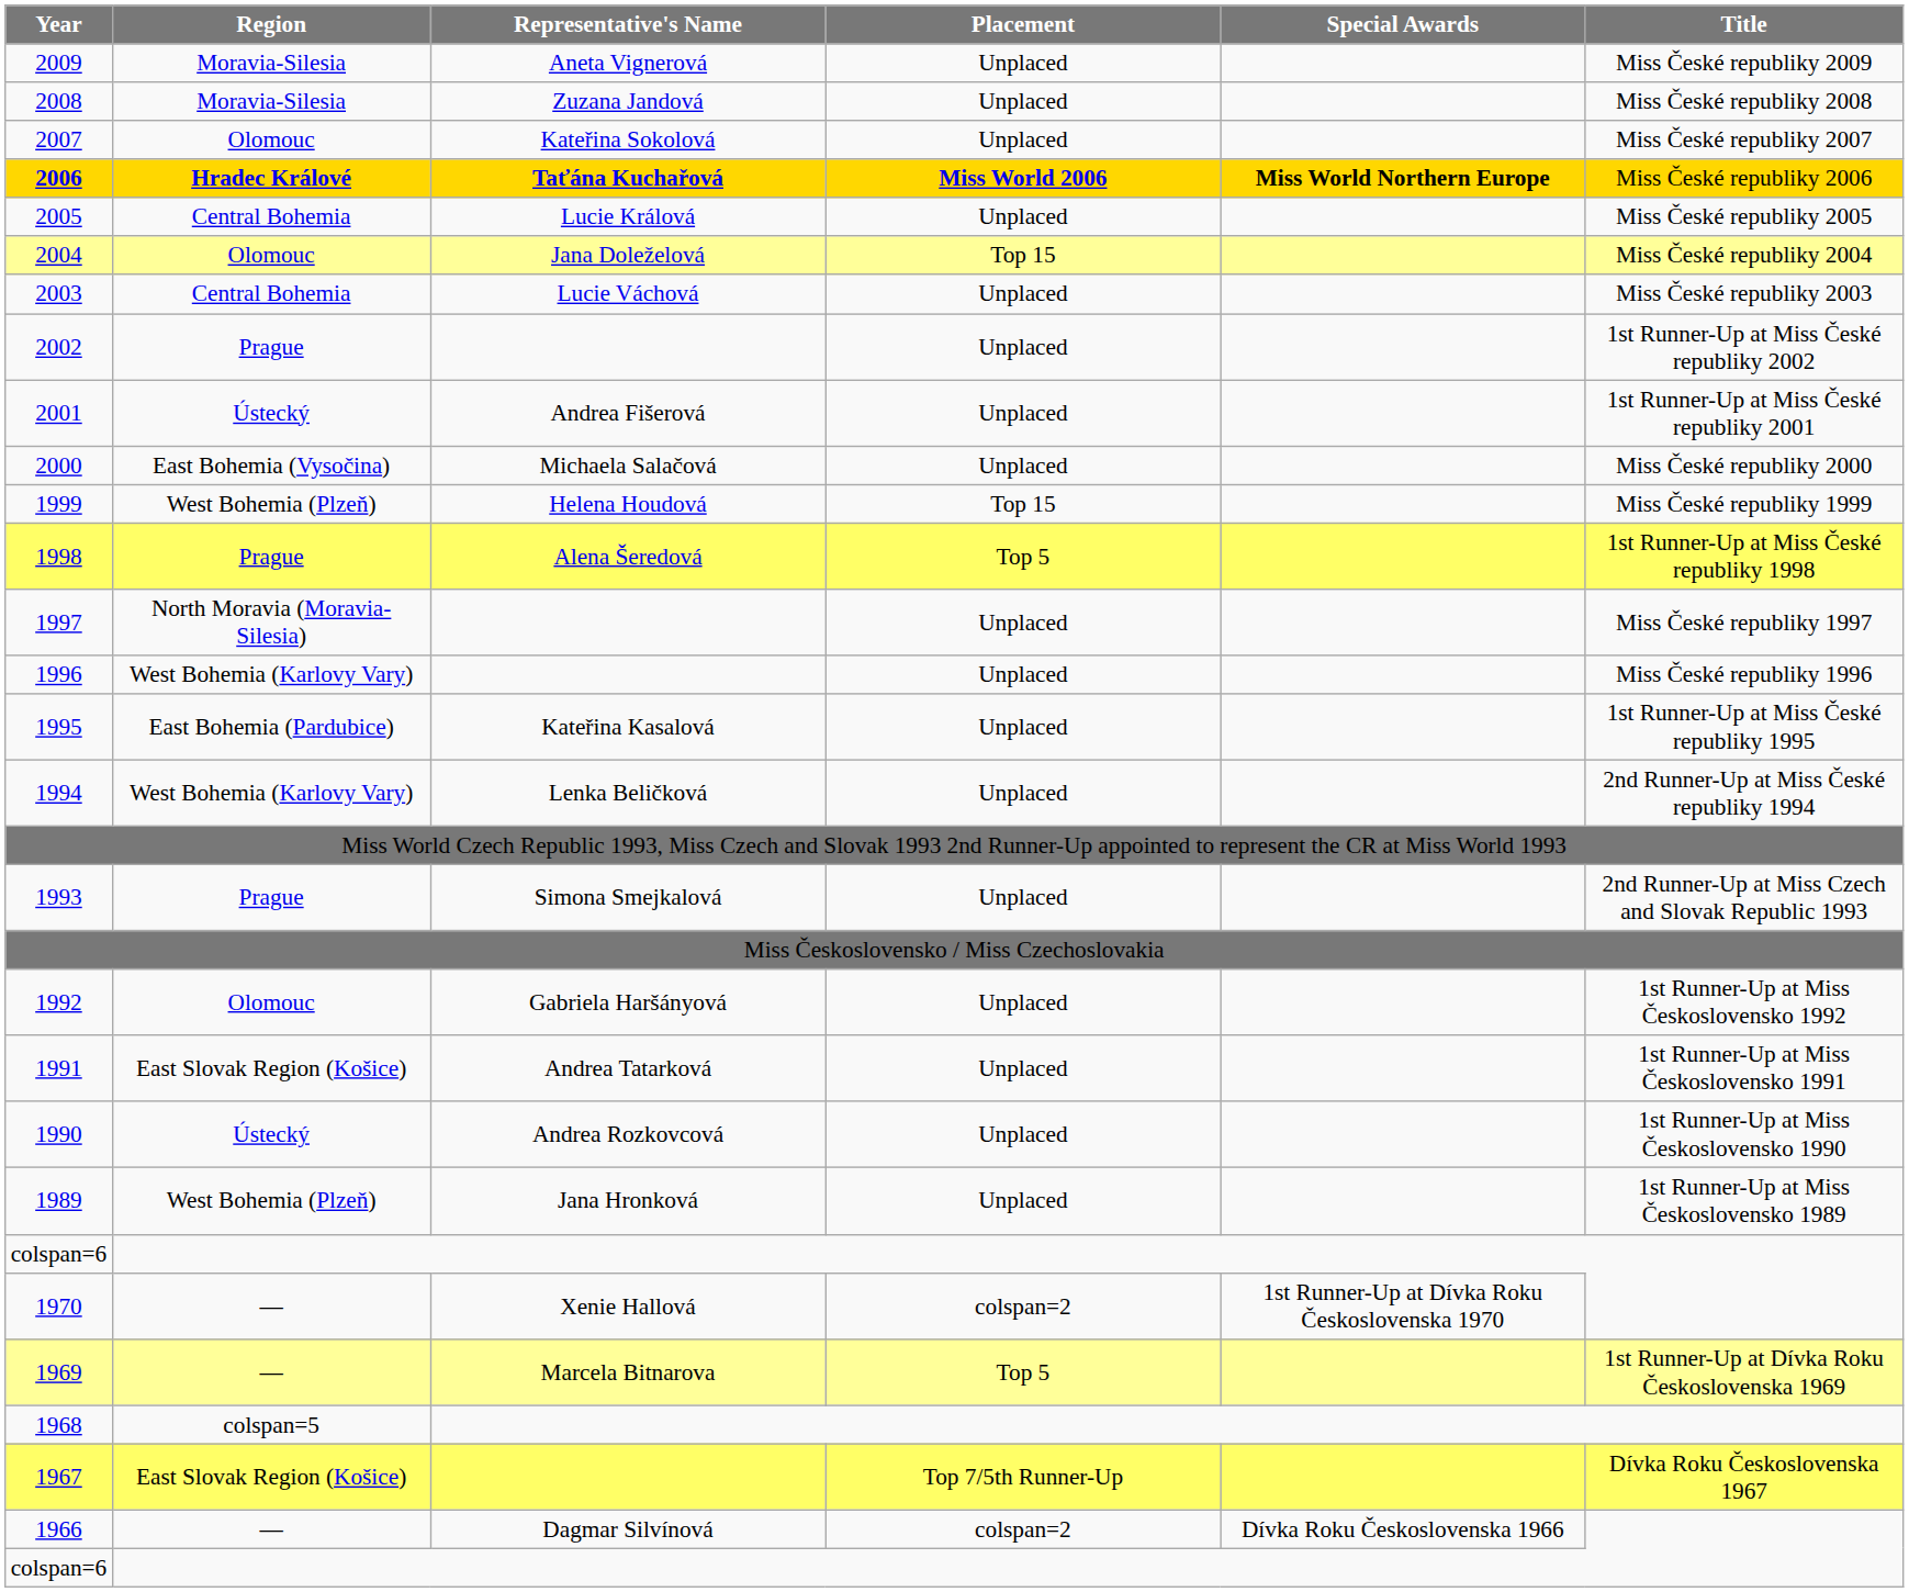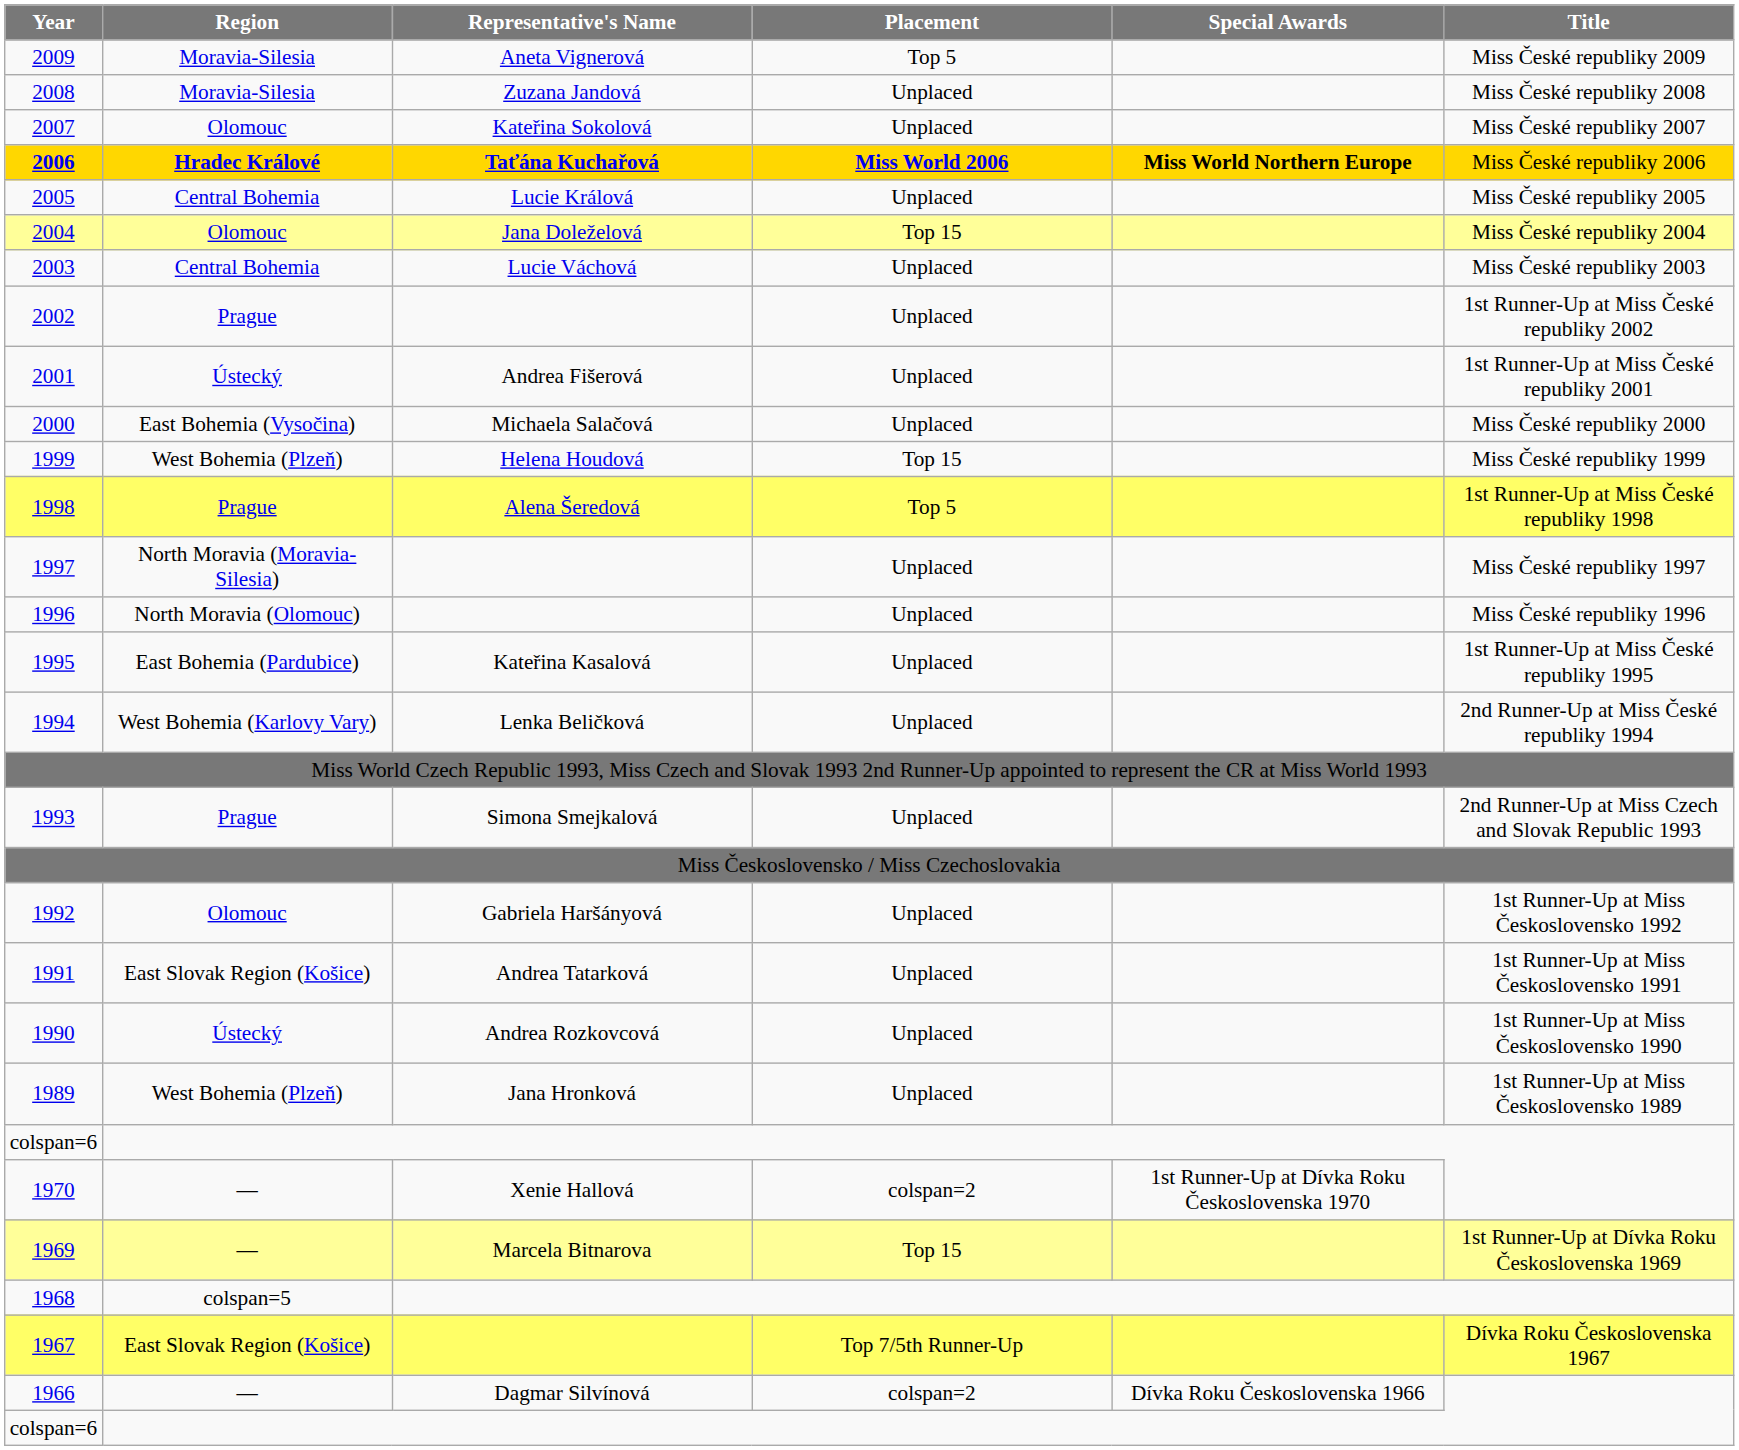2009 | Placement: Unplaced -> Top 5
1996 | Region: West Bohemia (Karlovy Vary) -> North Moravia (Olomouc)
1969 | Placement: Top 5 -> Top 15
